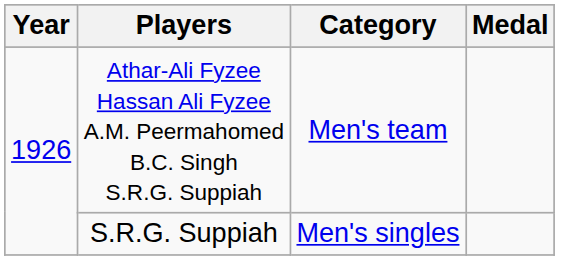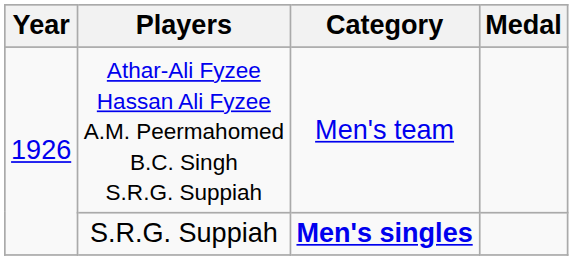S.R.G. Suppiah | Category: normal -> bold
